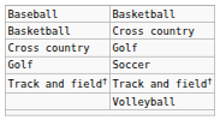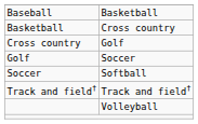+ row: Soccer | Softball
